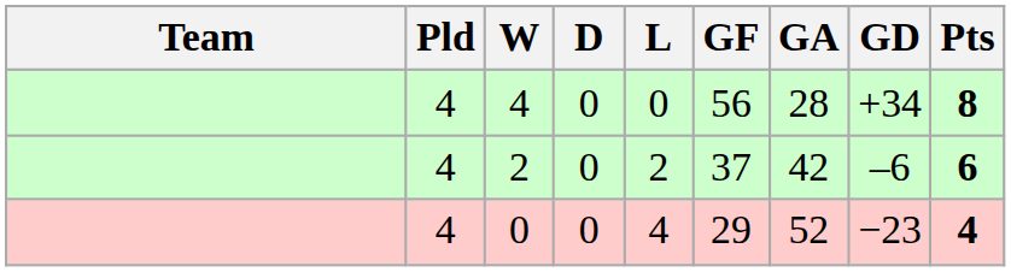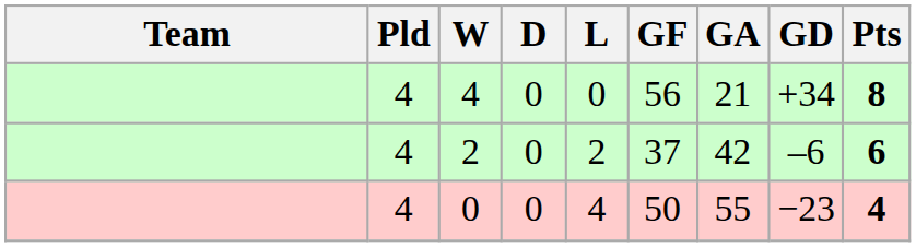row 2 | GA: 28 -> 21
row 4 | GF: 29 -> 50
row 4 | GA: 52 -> 55
